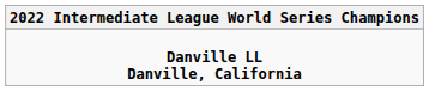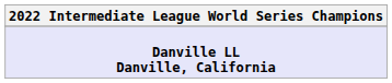row 2 | column 1: no background -> lavender background
